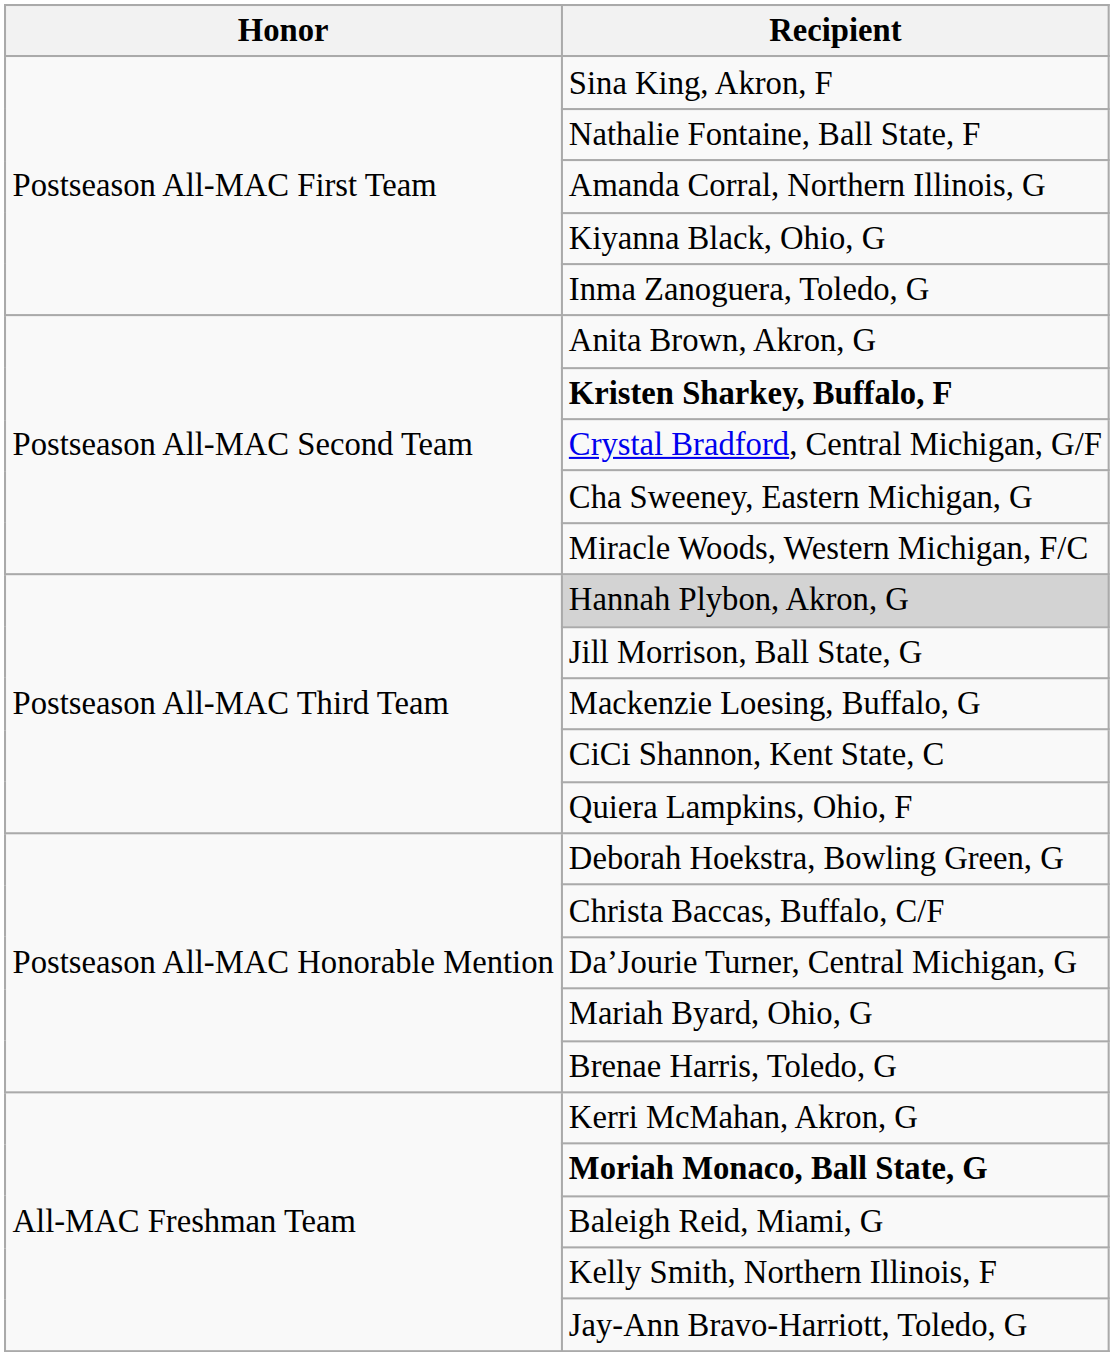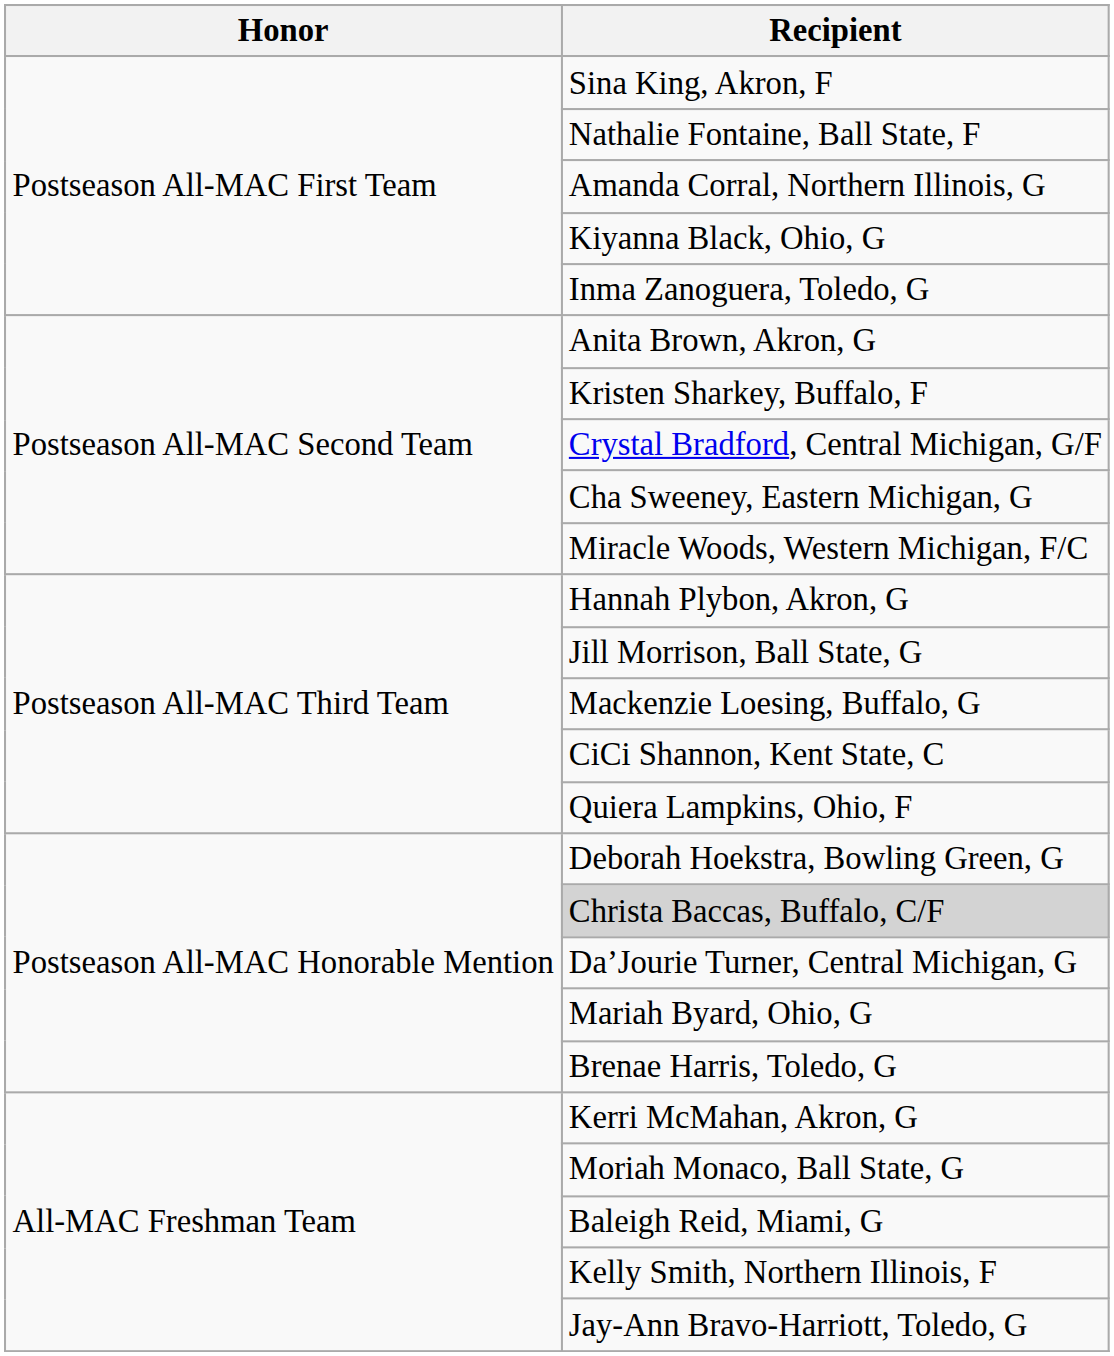row 8 | Recipient: bold -> normal
row 12 | Recipient: lightgrey background -> no background
row 18 | Recipient: no background -> lightgrey background
row 23 | Recipient: bold -> normal
